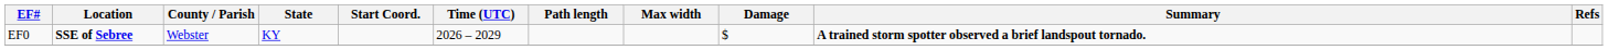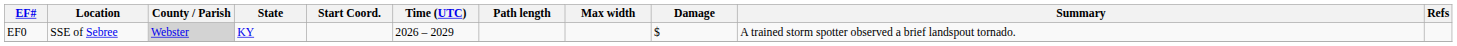EF0 | Location: bold -> normal
EF0 | County / Parish: no background -> lightgrey background
EF0 | Summary: bold -> normal
